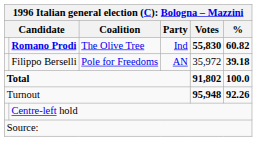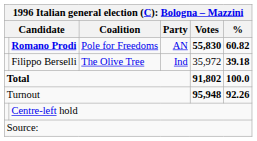Romano Prodi | Coalition: The Olive Tree -> Pole for Freedoms
Romano Prodi | Party: Ind -> AN
Filippo Berselli | Coalition: Pole for Freedoms -> The Olive Tree
Filippo Berselli | Party: AN -> Ind
